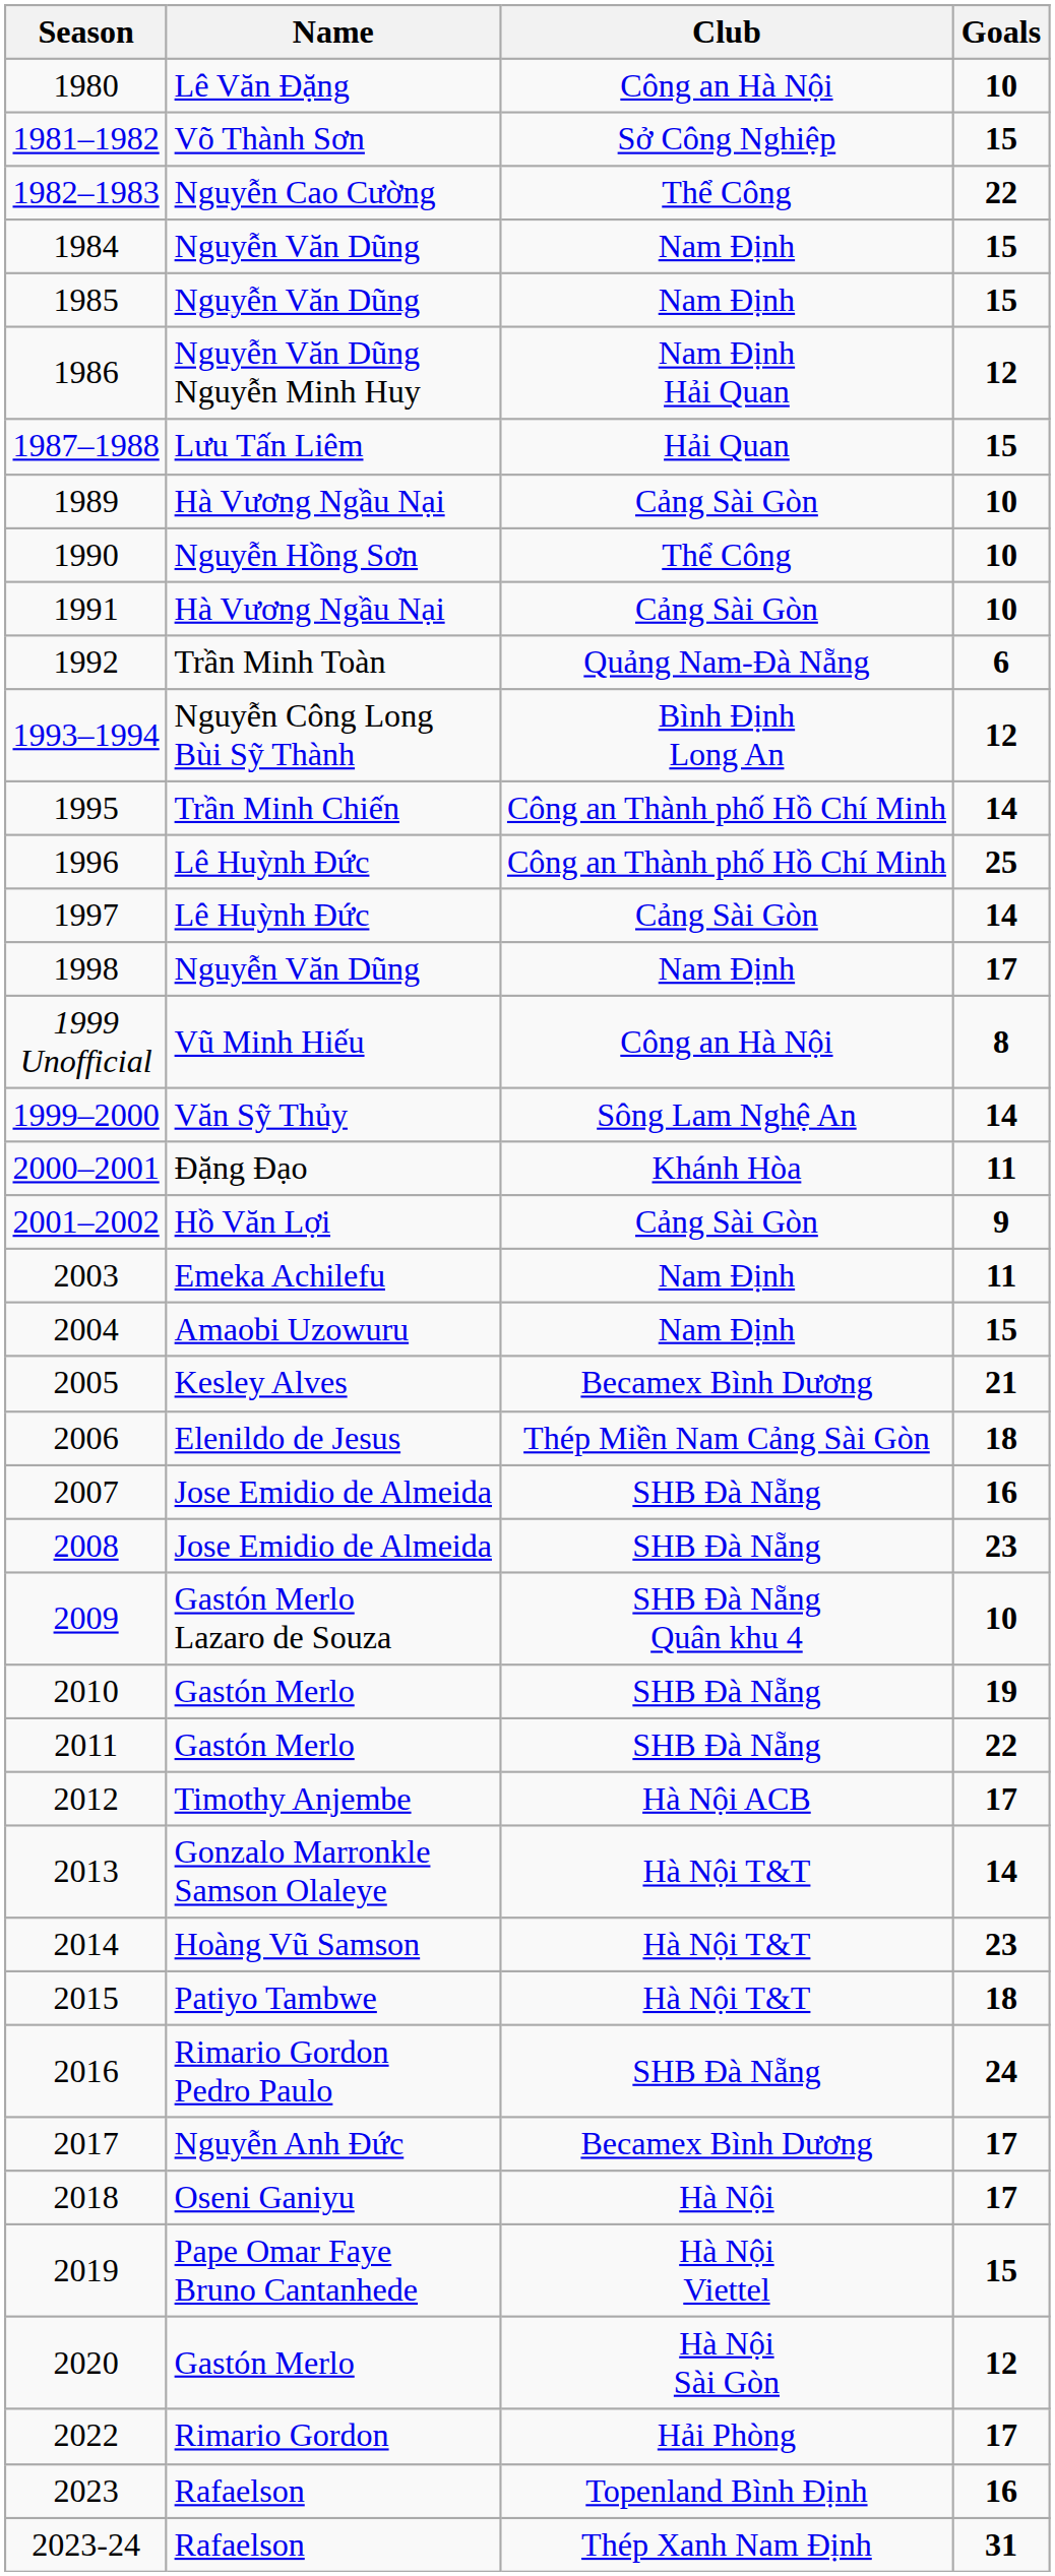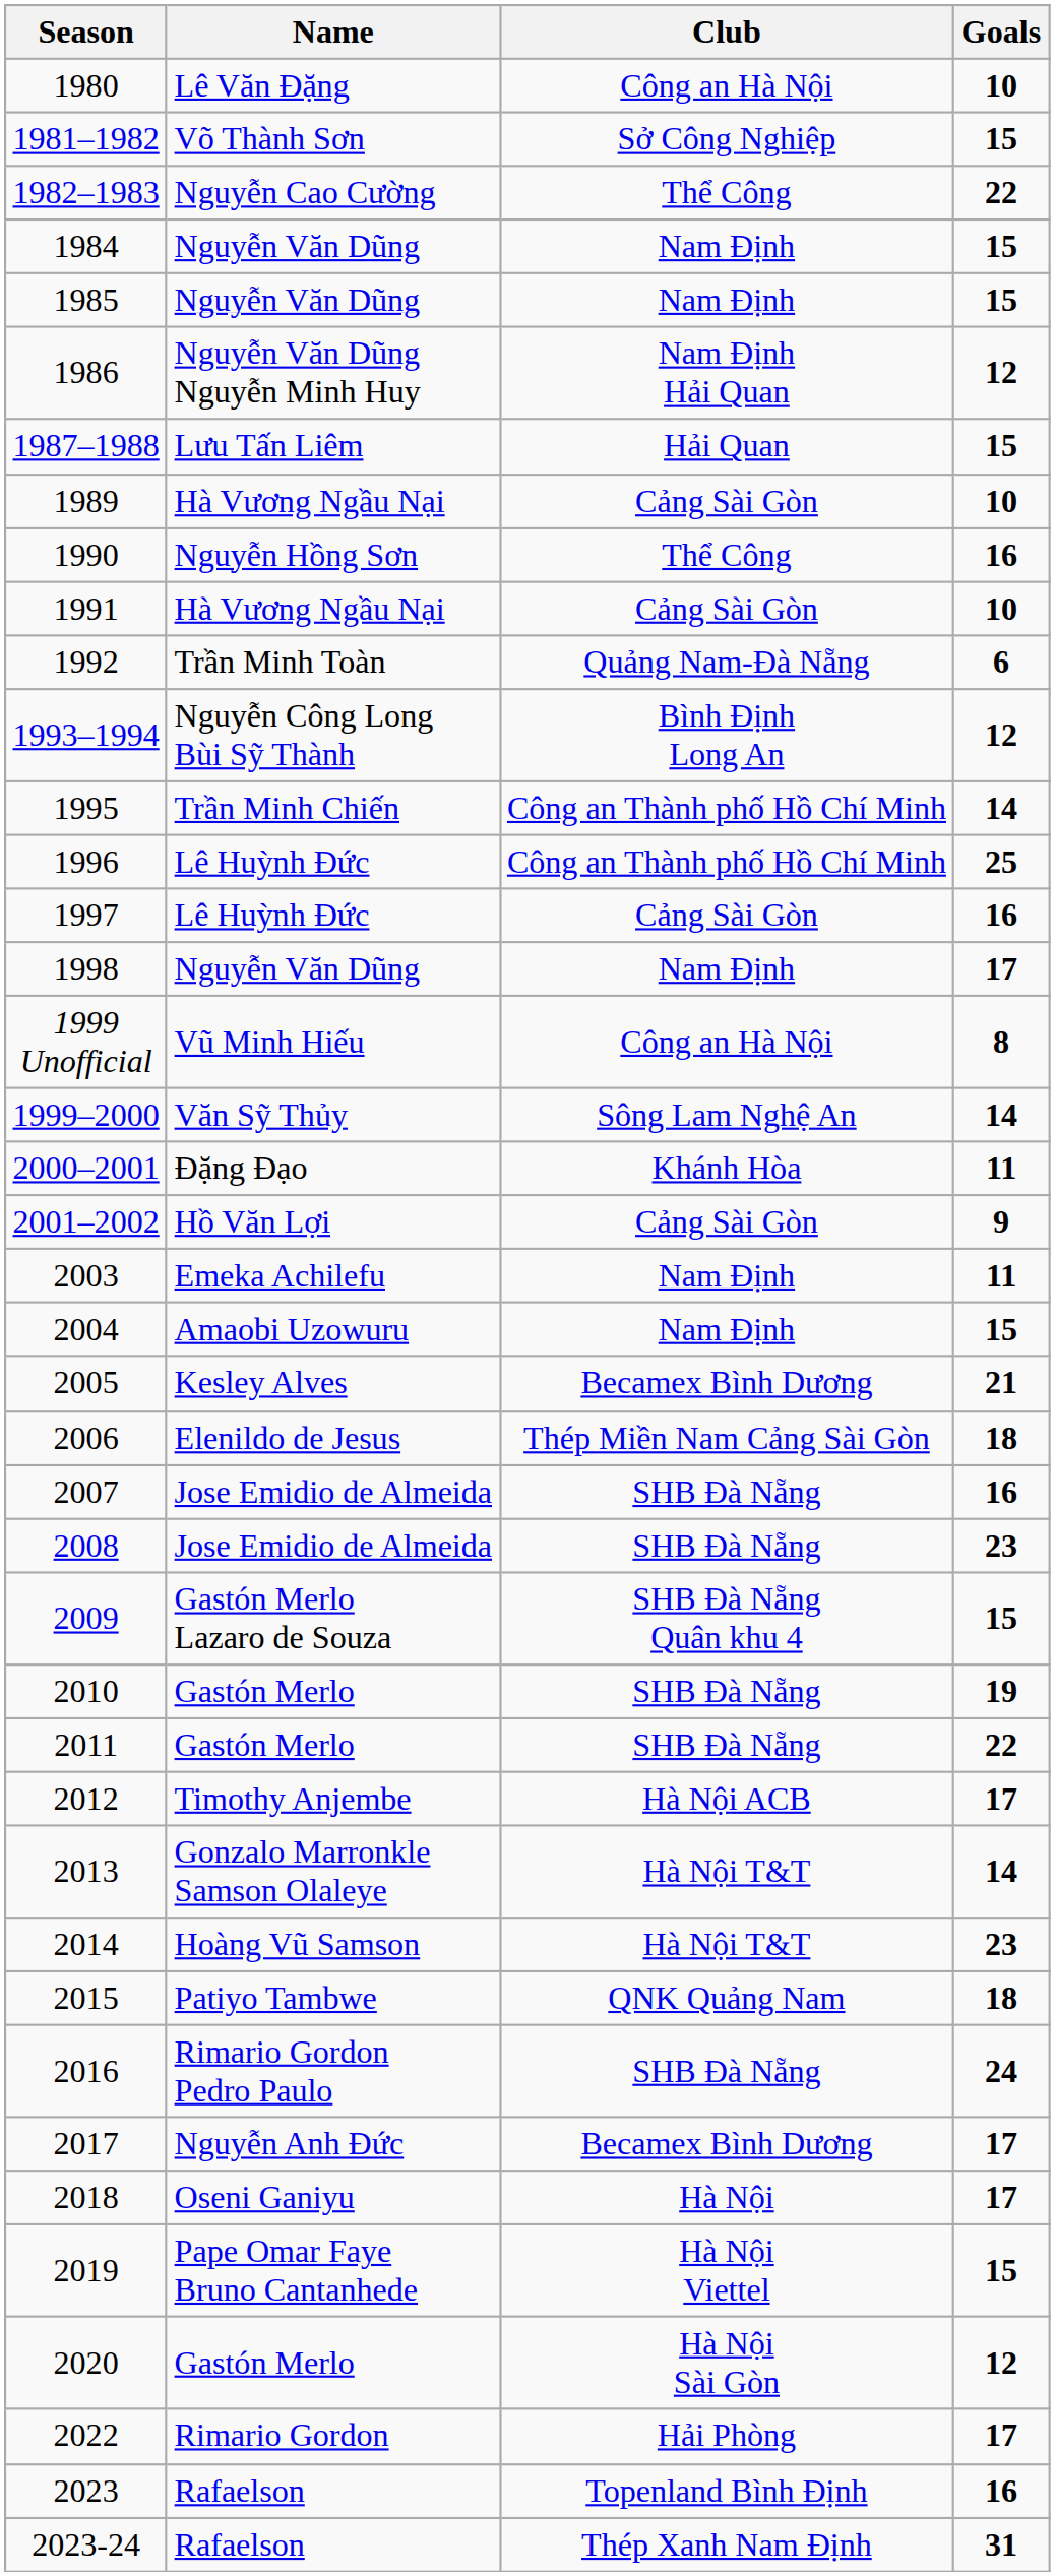1990 | Goals: 10 -> 16
1997 | Goals: 14 -> 16
2009 | Goals: 10 -> 15
2015 | Club: Hà Nội T&T -> QNK Quảng Nam
